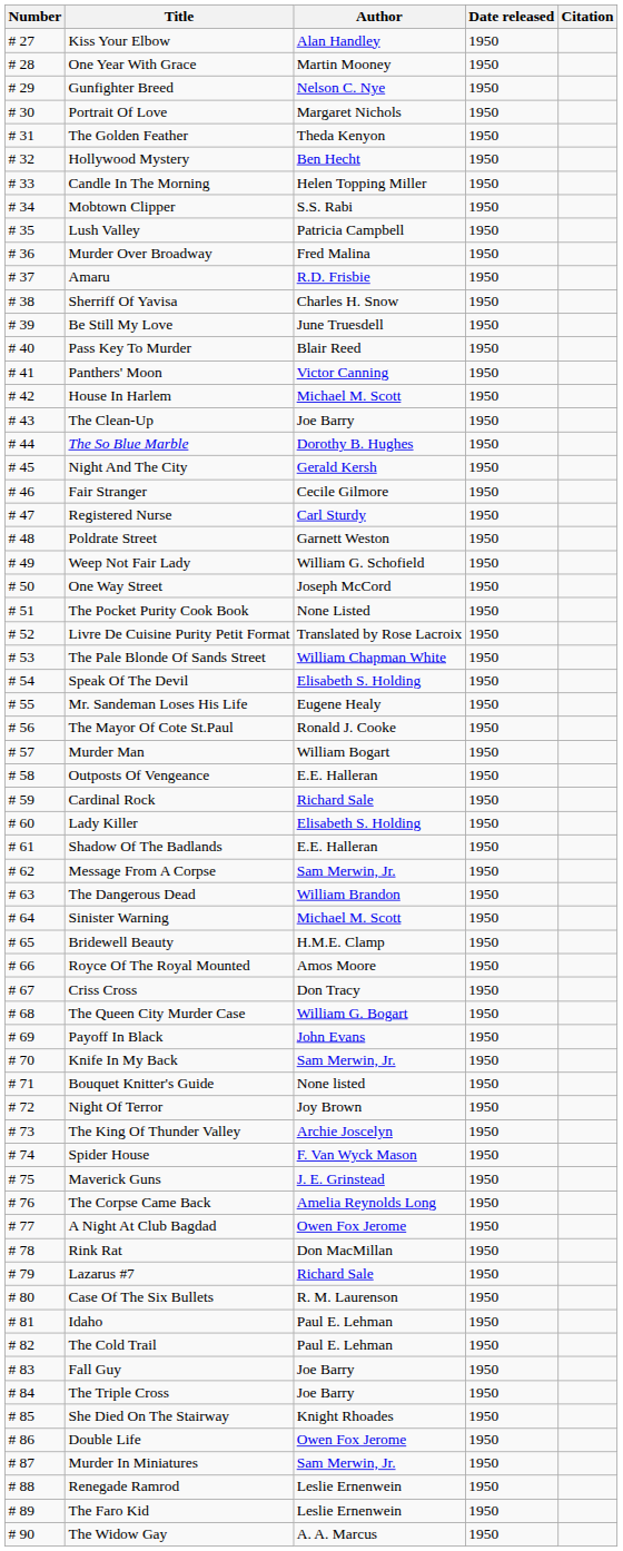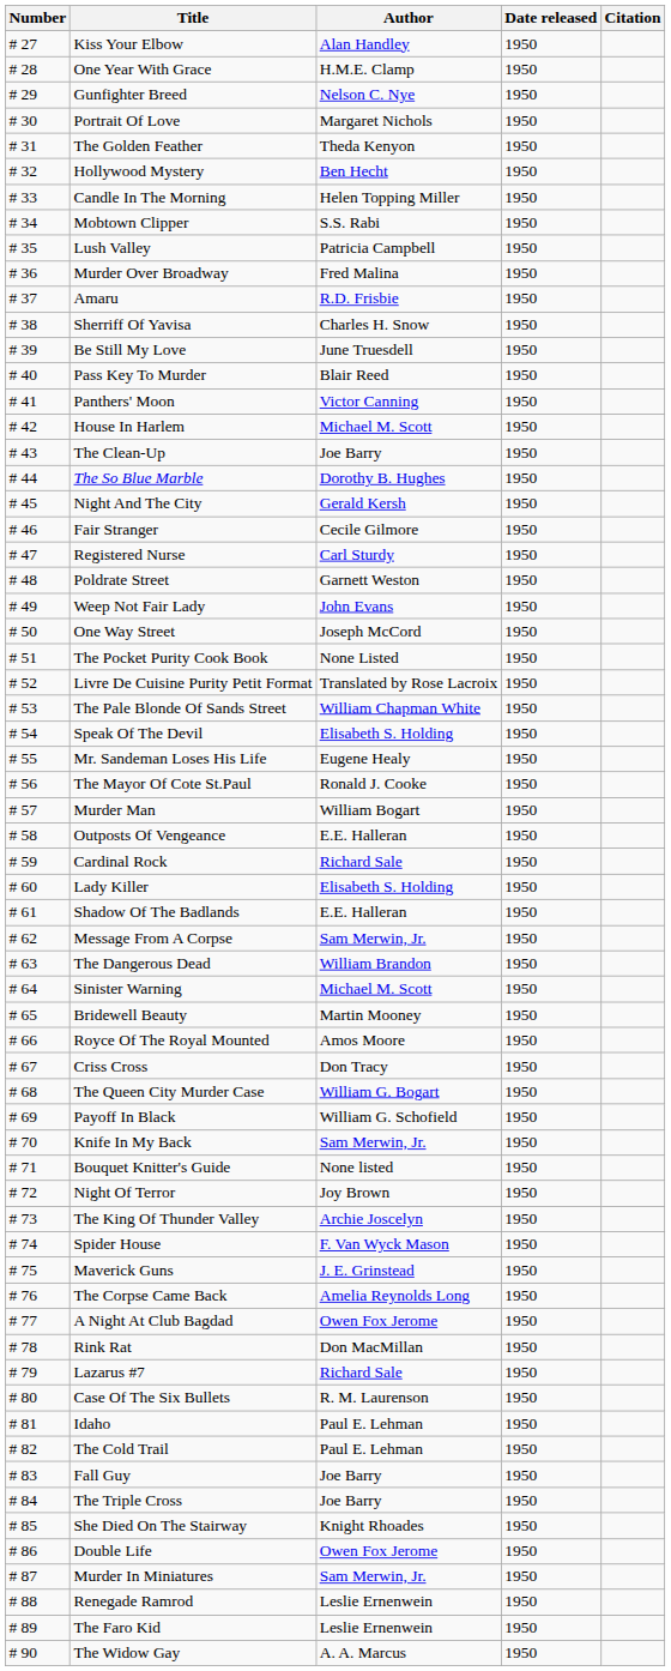One Year With Grace | Author: Martin Mooney -> H.M.E. Clamp
Weep Not Fair Lady | Author: William G. Schofield -> John Evans
Bridewell Beauty | Author: H.M.E. Clamp -> Martin Mooney
Payoff In Black | Author: John Evans -> William G. Schofield
